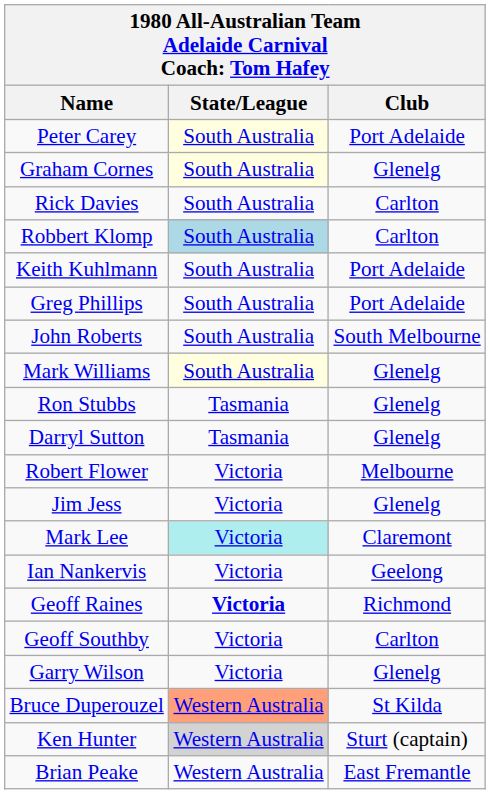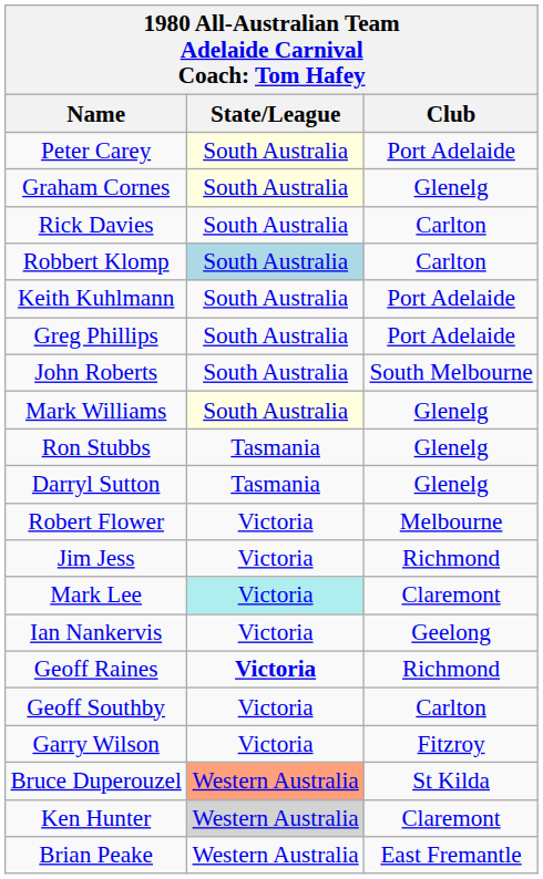Jim Jess | Club: Glenelg -> Richmond
Garry Wilson | Club: Glenelg -> Fitzroy
Ken Hunter | Club: Sturt (captain) -> Claremont
